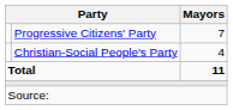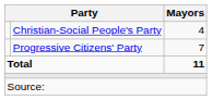rows swapped: Progressive Citizens' Party <-> Christian-Social People's Party
